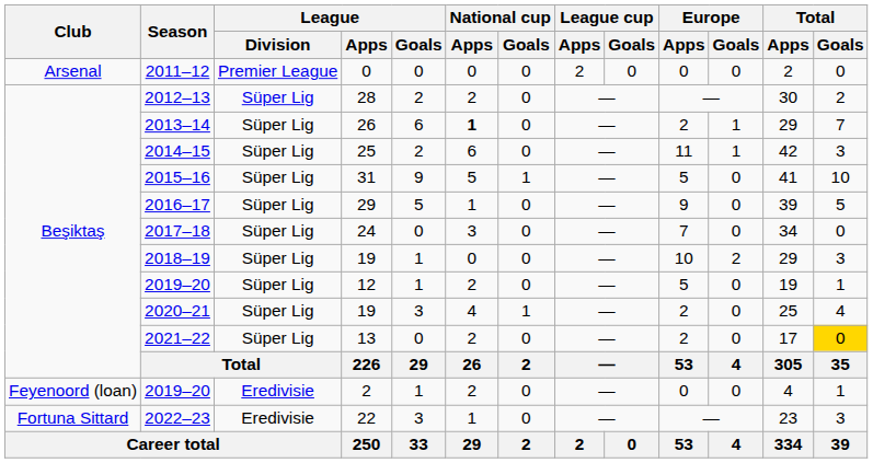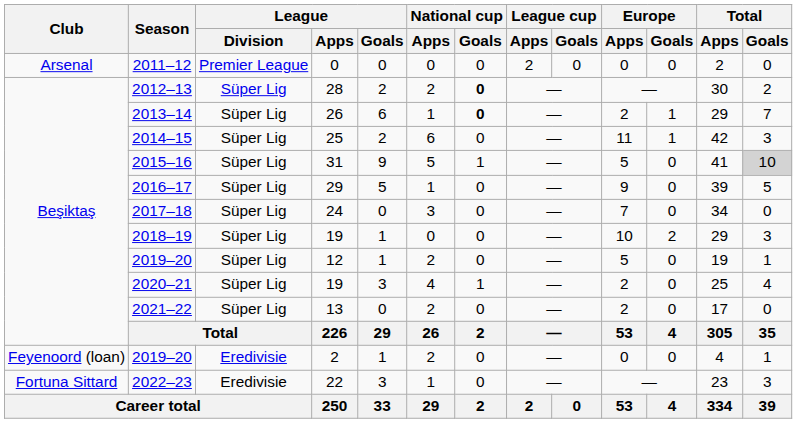2012–13 | National cup / Goals: normal -> bold
2013–14 | National cup / Apps: bold -> normal
2013–14 | National cup / Goals: normal -> bold
2015–16 | Total / Goals: no background -> lightgrey background
2021–22 | Total / Goals: gold background -> no background
